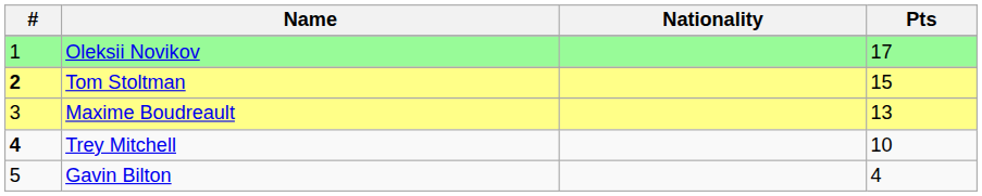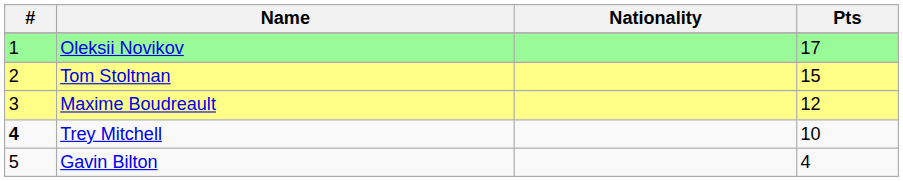Tom Stoltman | #: bold -> normal
Maxime Boudreault | Pts: 13 -> 12
